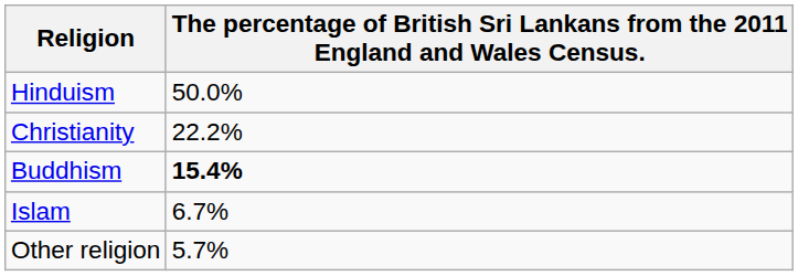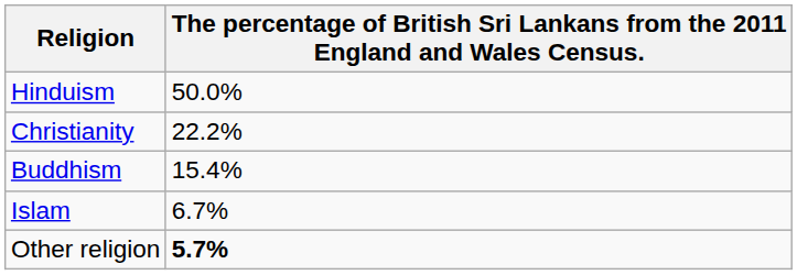Buddhism | column 2: bold -> normal
Other religion | column 2: normal -> bold
